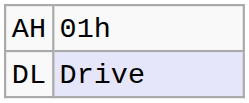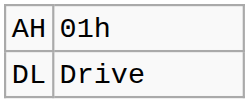DL | column 2: lavender background -> no background
